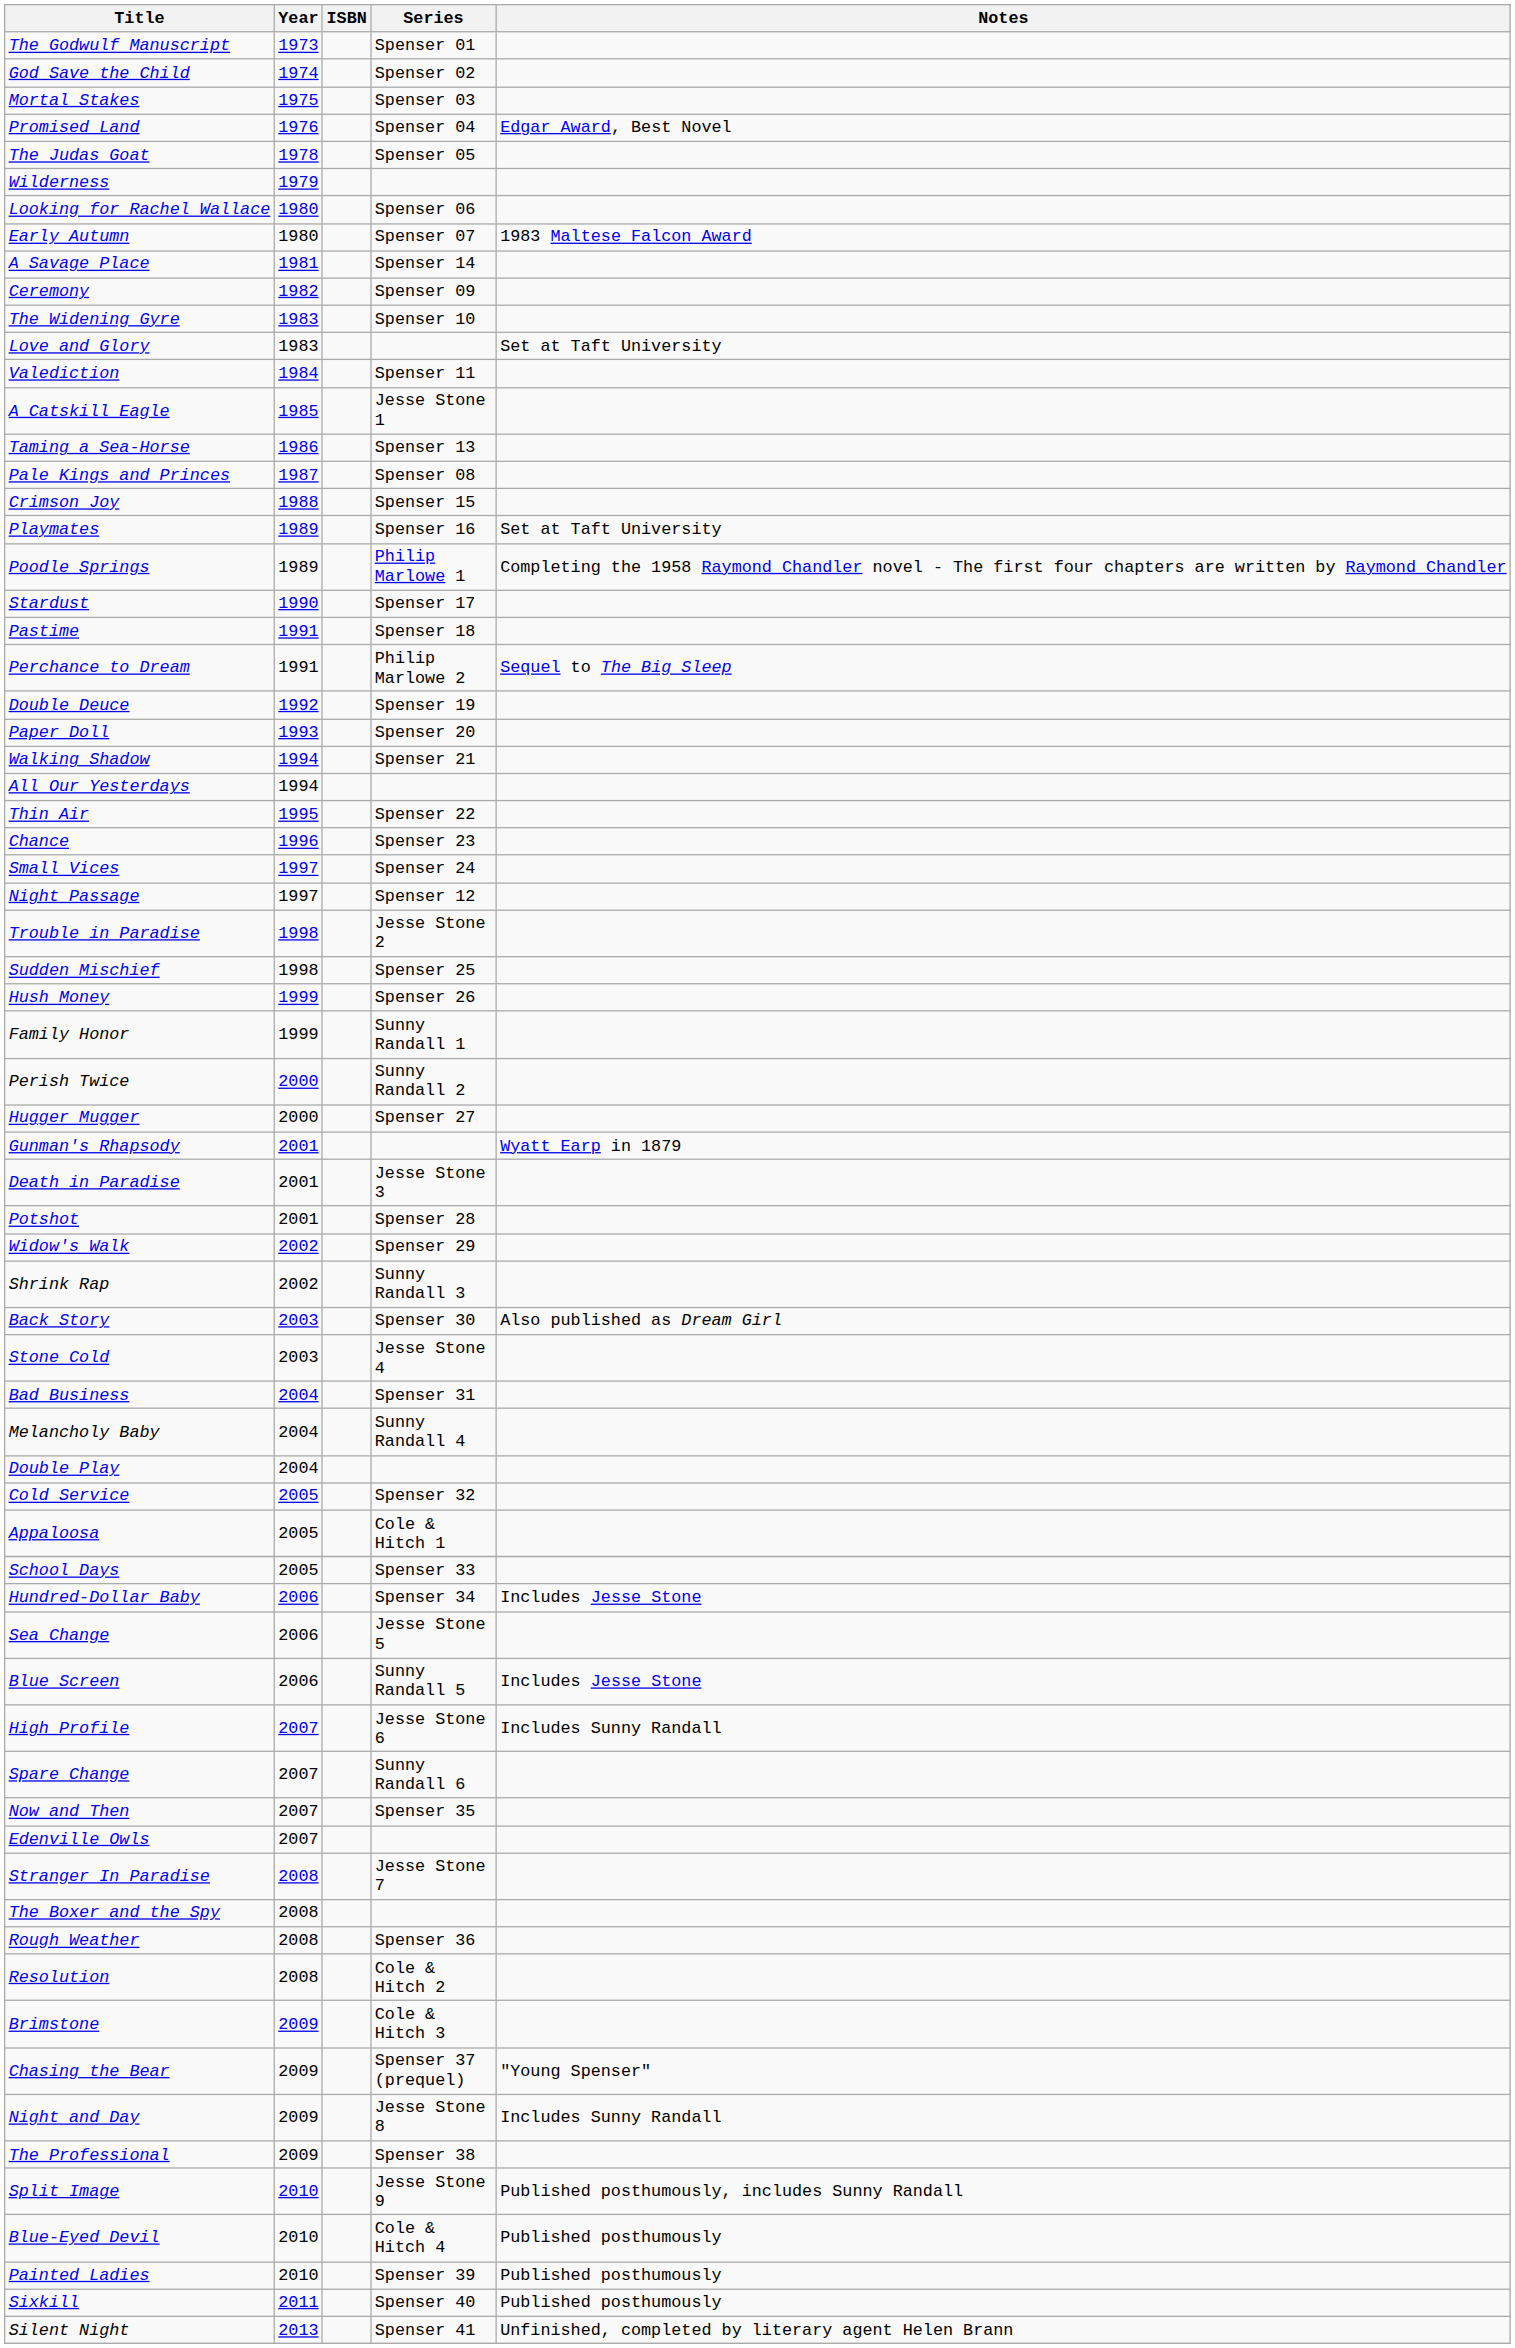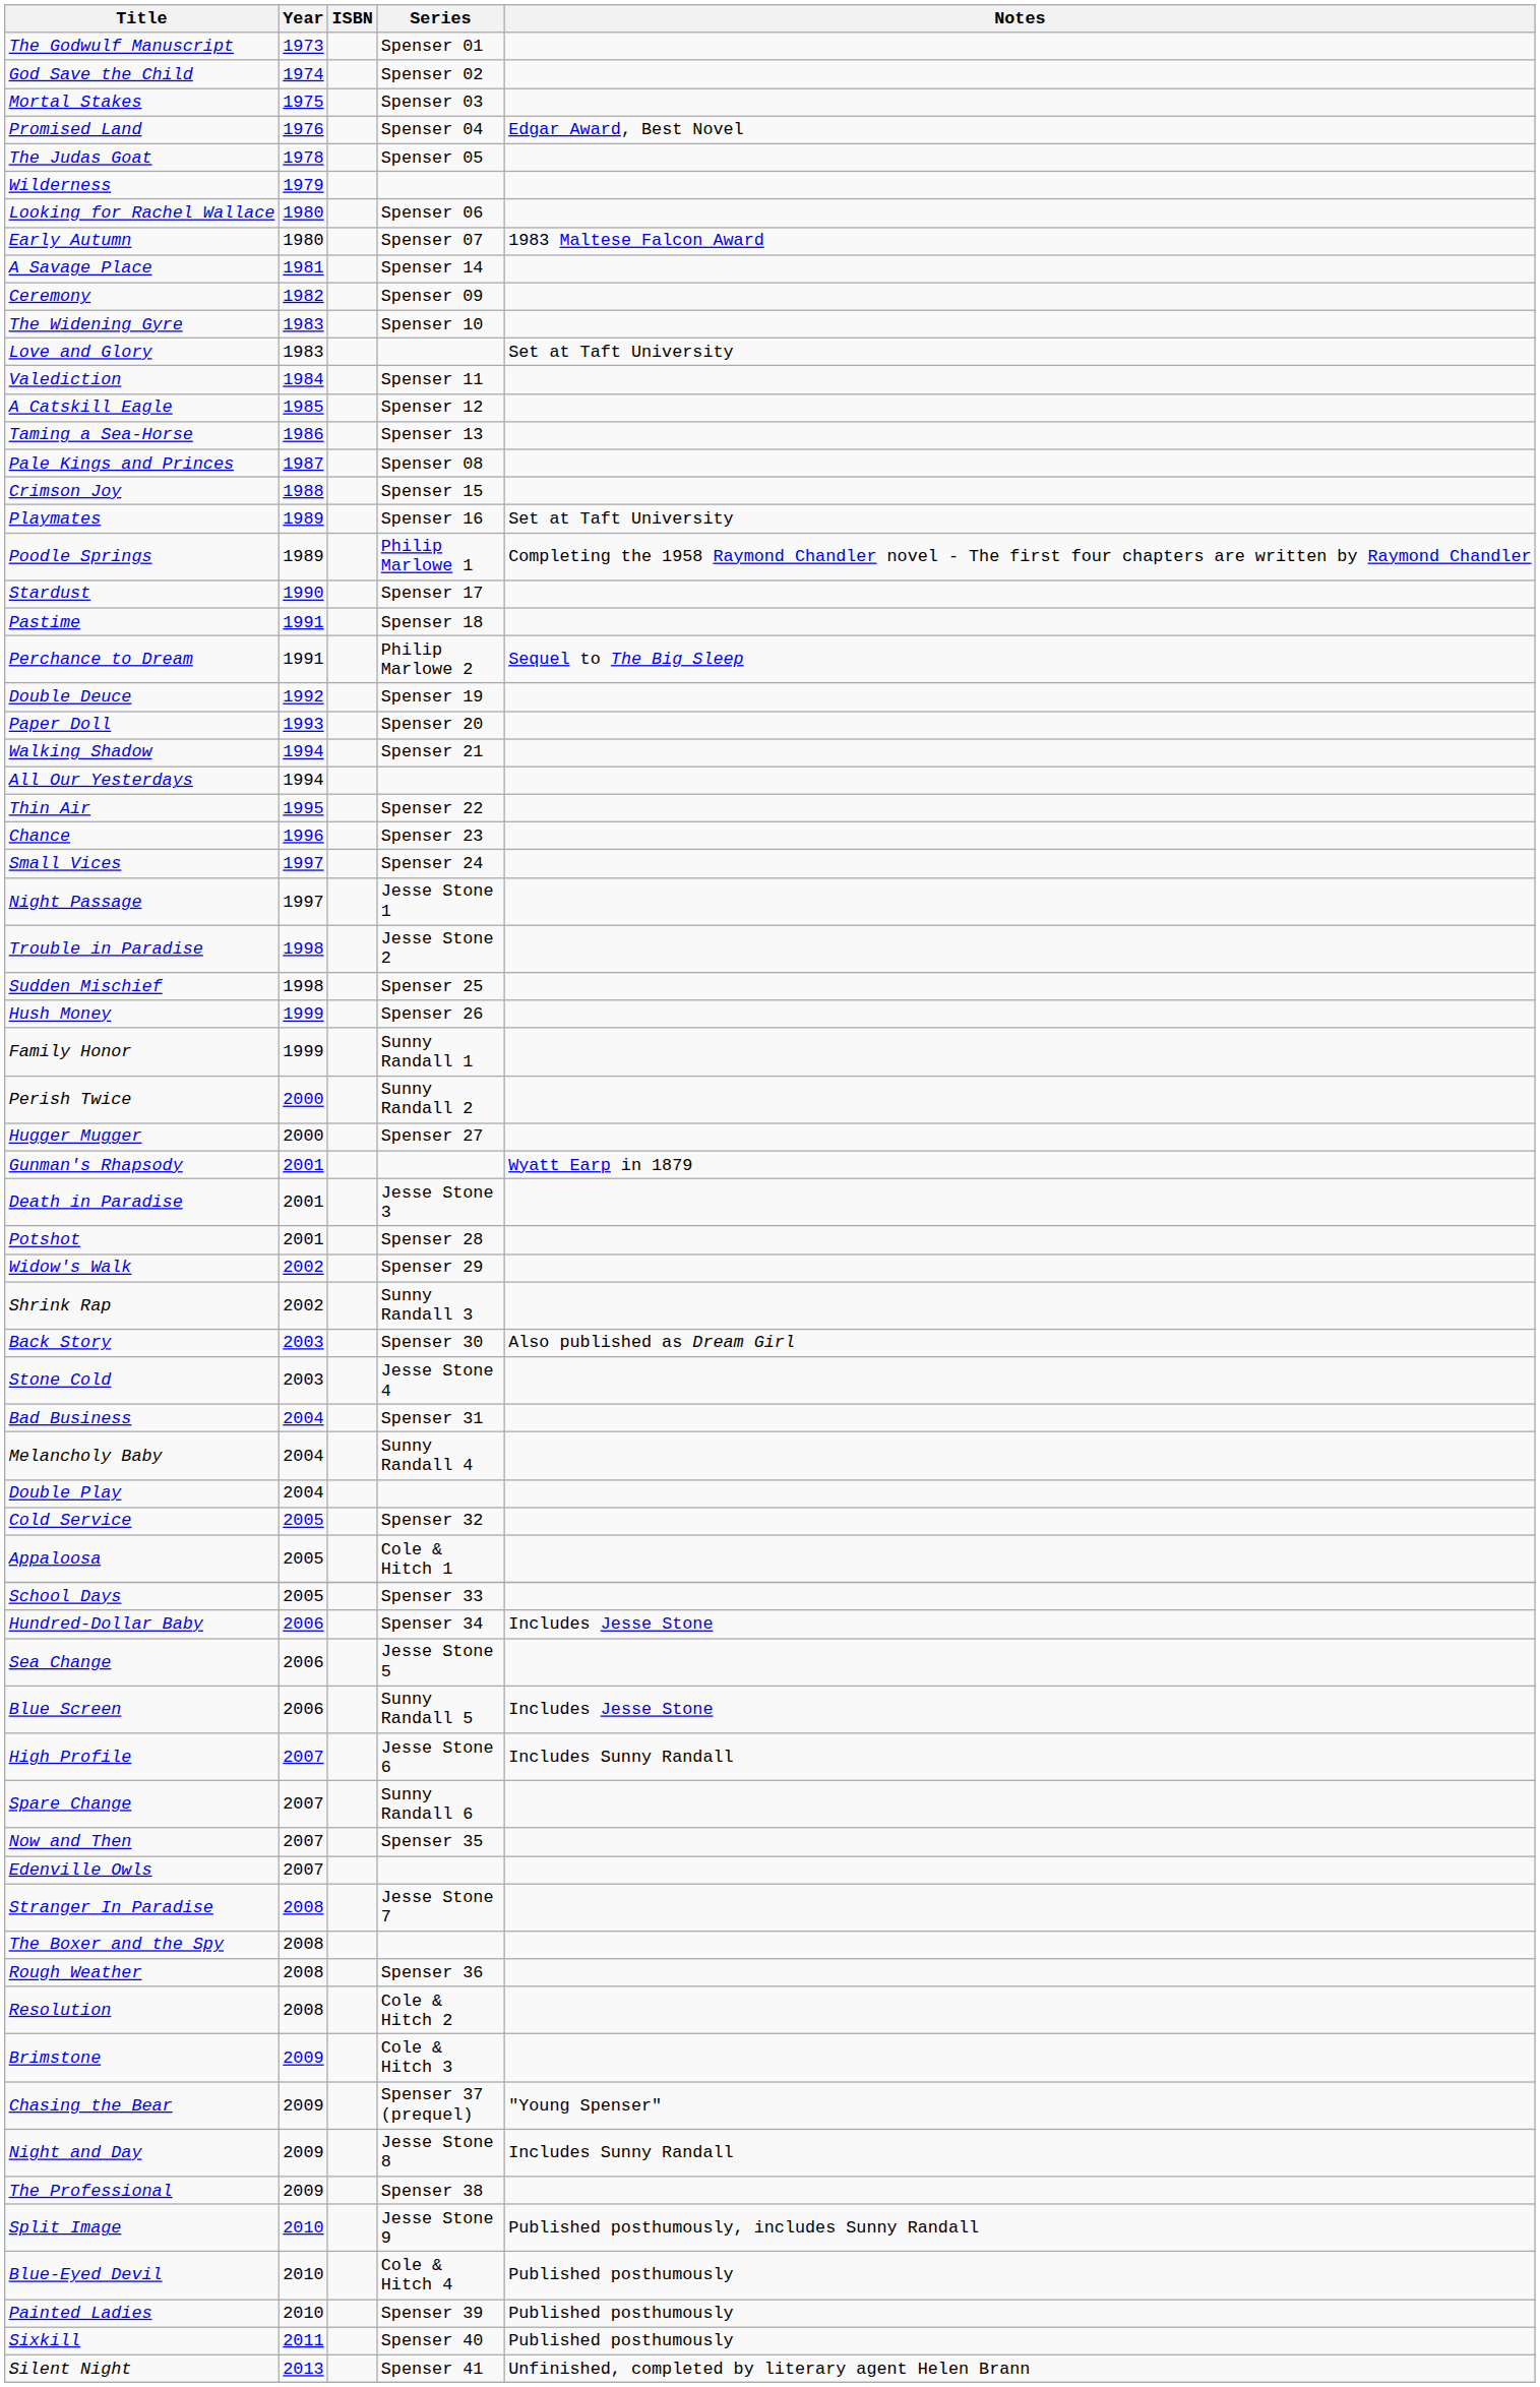A Catskill Eagle | Series: Jesse Stone 1 -> Spenser 12
Night Passage | Series: Spenser 12 -> Jesse Stone 1
